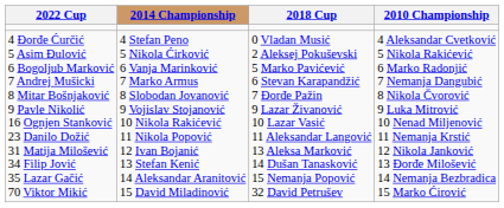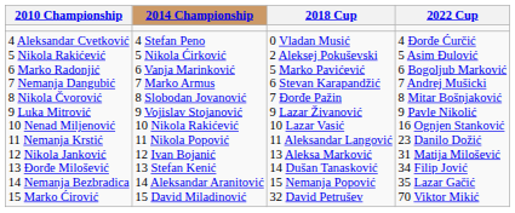columns swapped: 2010 Championship <-> 2022 Cup
